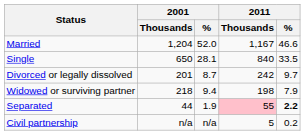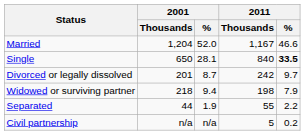Single | 2011 / %: normal -> bold
Separated | 2011 / Thousands: pink background -> no background
Separated | 2011 / %: bold -> normal
